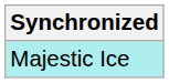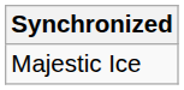row 2 | column 1: paleturquoise background -> no background
